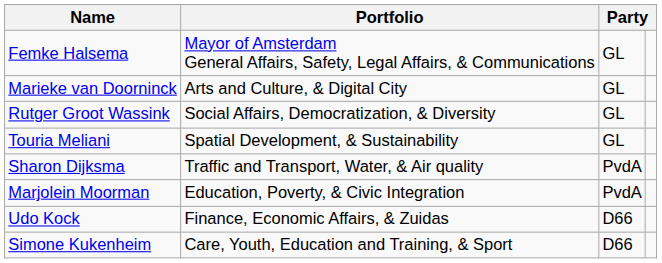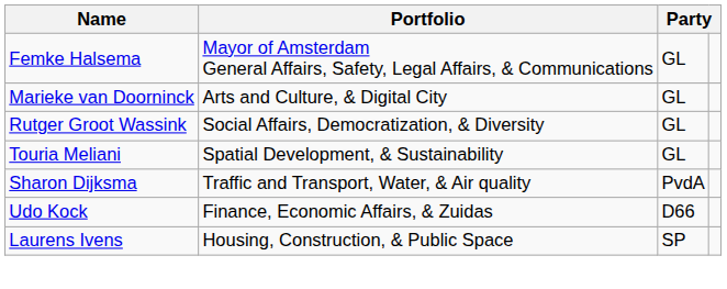- row: Marjolein Moorman | Education, Poverty, & Civic Integration | PvdA
- row: Simone Kukenheim | Care, Youth, Education and Training, & Sport | D66
+ row: Laurens Ivens | Housing, Construction, & Public Space | SP
